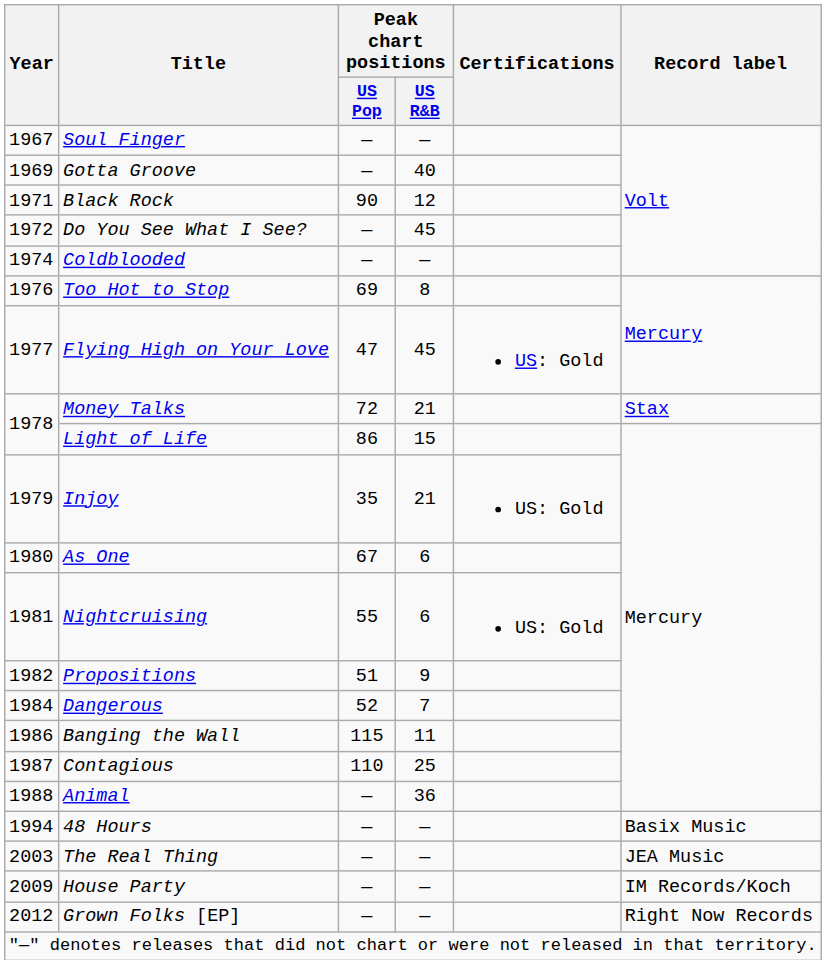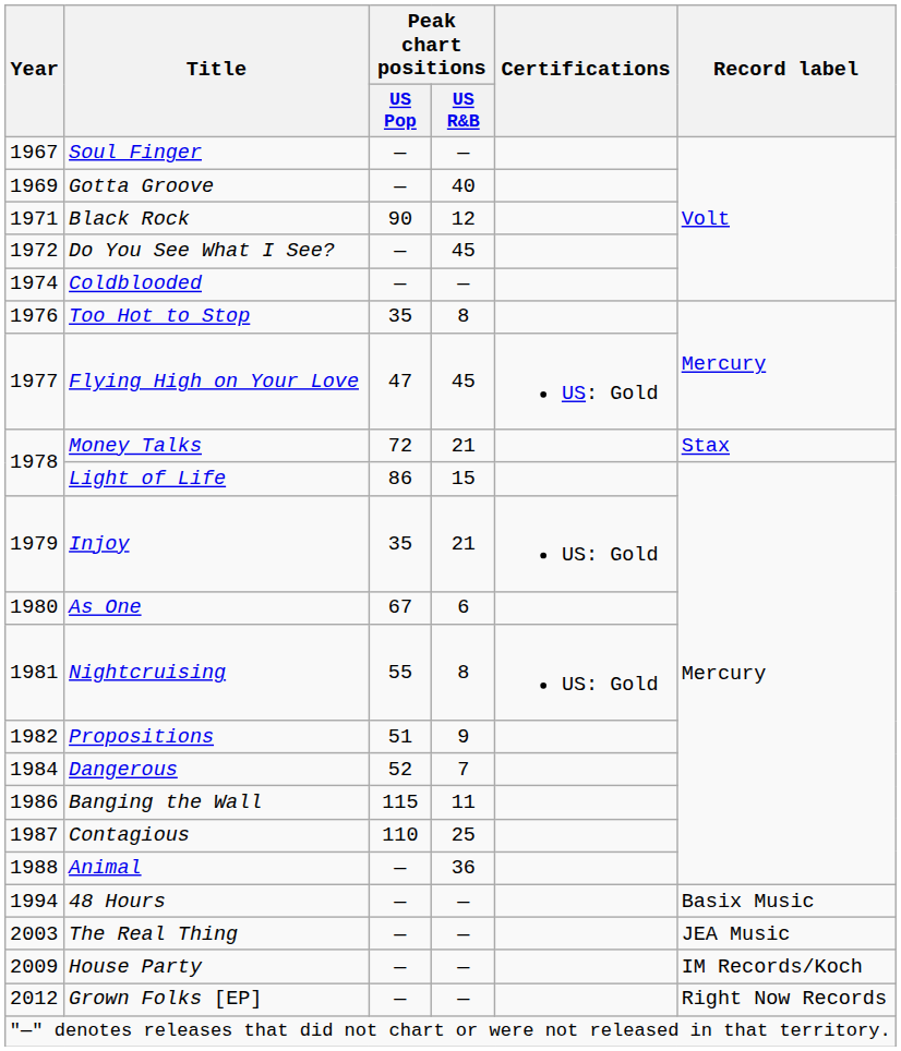Too Hot to Stop | Peak chart positions / US Pop: 69 -> 35
Nightcruising | Peak chart positions / US R&B: 6 -> 8
